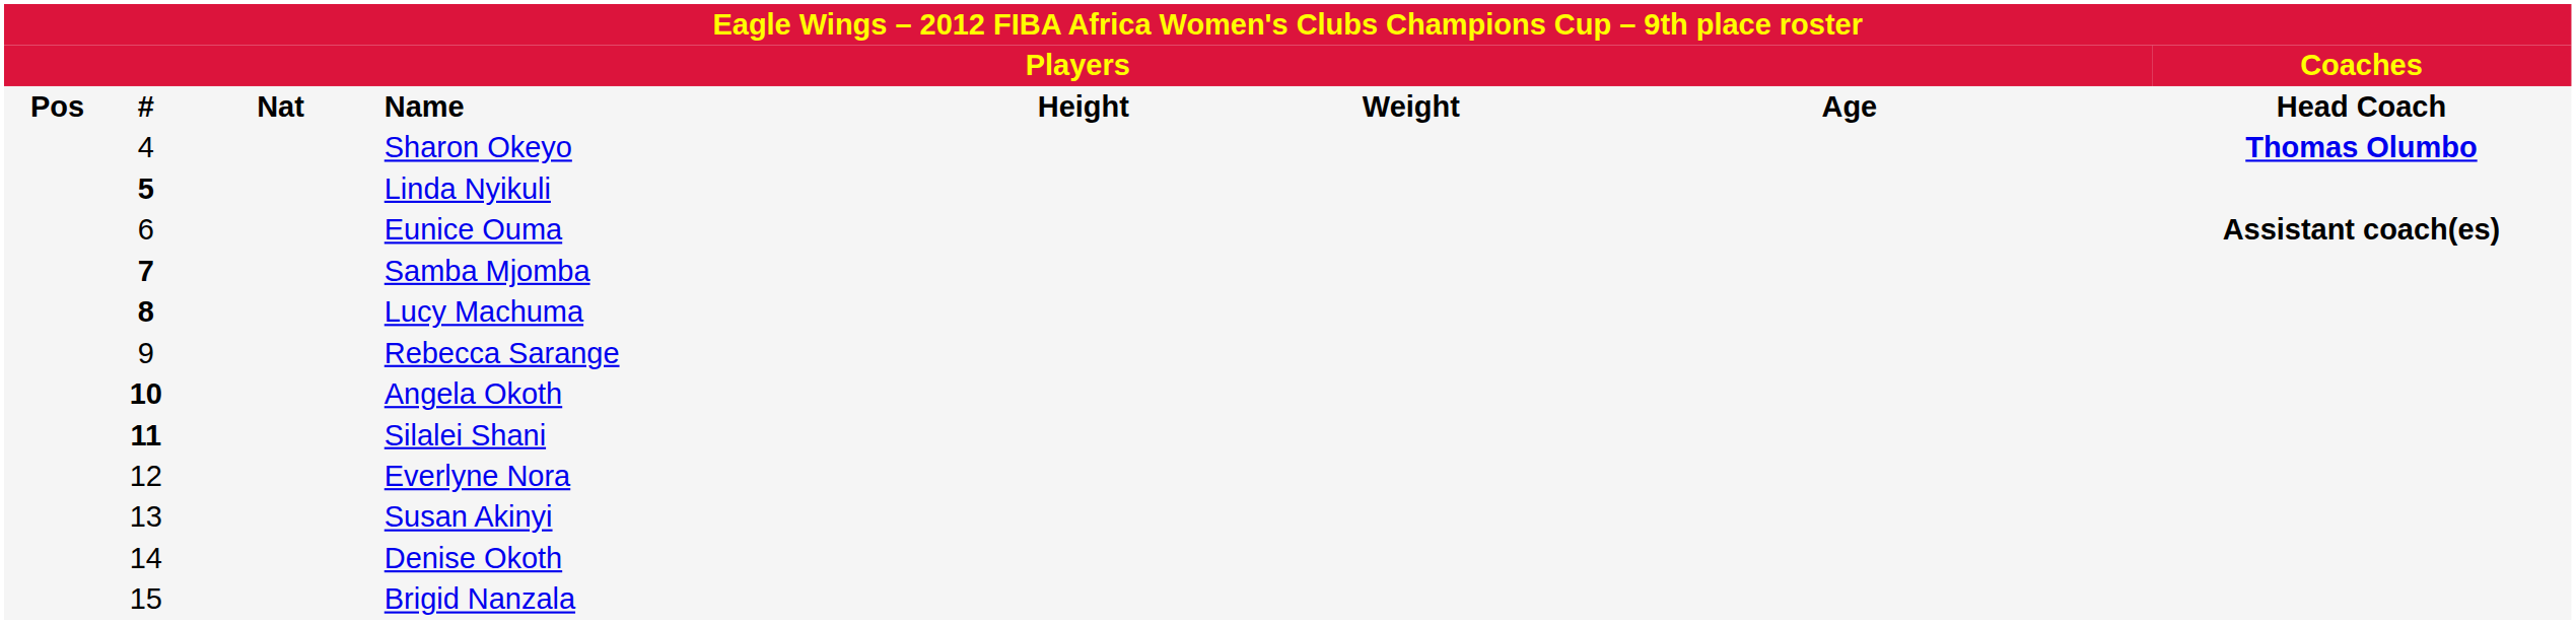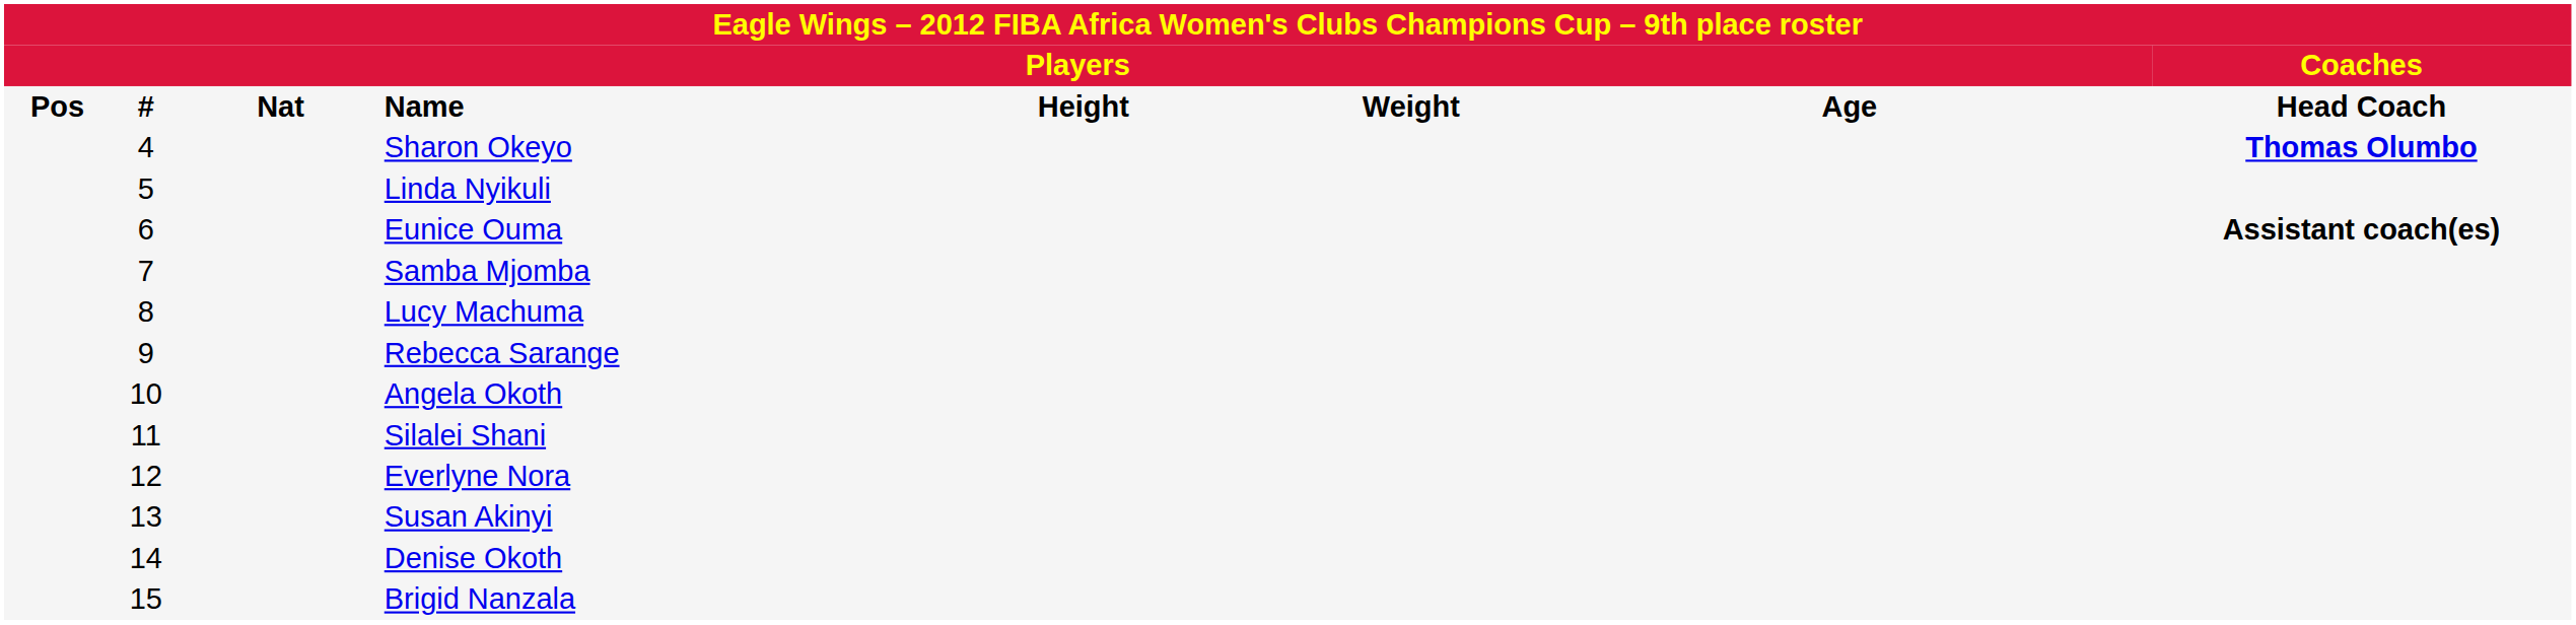Linda Nyikuli | column 2: bold -> normal
Samba Mjomba | column 2: bold -> normal
Lucy Machuma | column 2: bold -> normal
Angela Okoth | column 2: bold -> normal
Silalei Shani | column 2: bold -> normal
